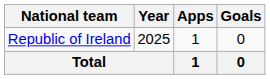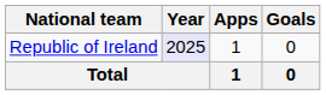Republic of Ireland | Year: no background -> lavender background
